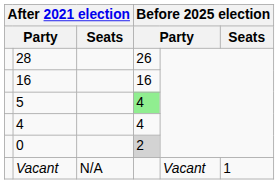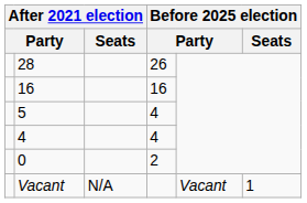5 | column 4: lightgreen background -> no background
0 | column 4: lightgrey background -> no background
